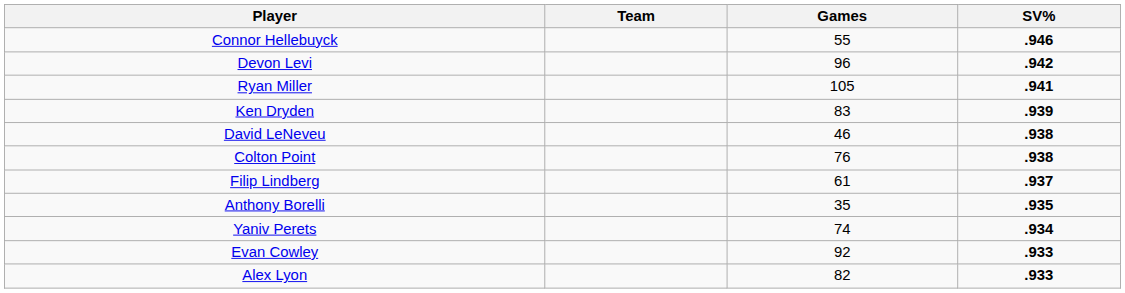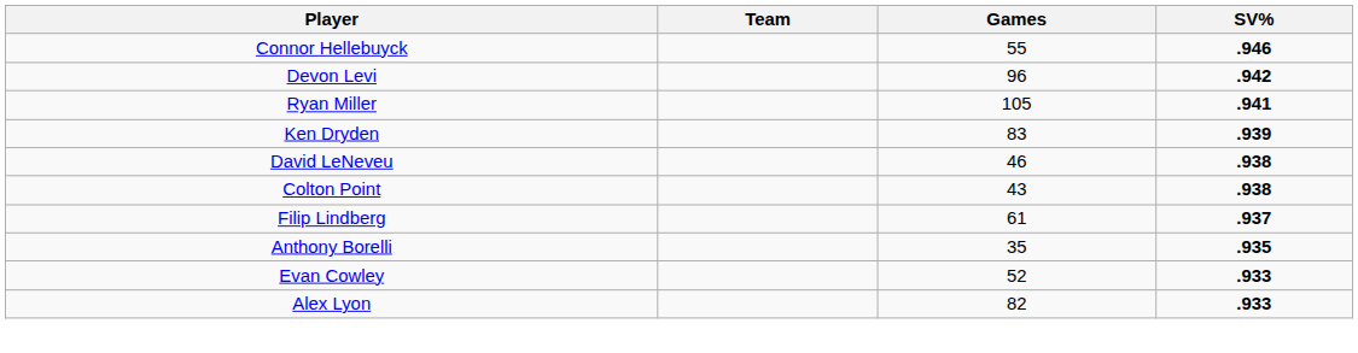Colton Point | Games: 76 -> 43
- row: Yaniv Perets | 74 | .934
Evan Cowley | Games: 92 -> 52
